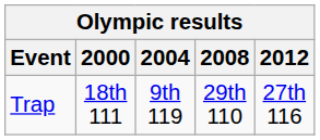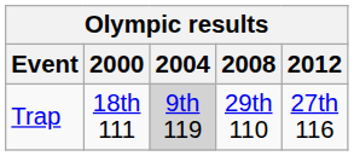Trap | 2004: no background -> lightgrey background
